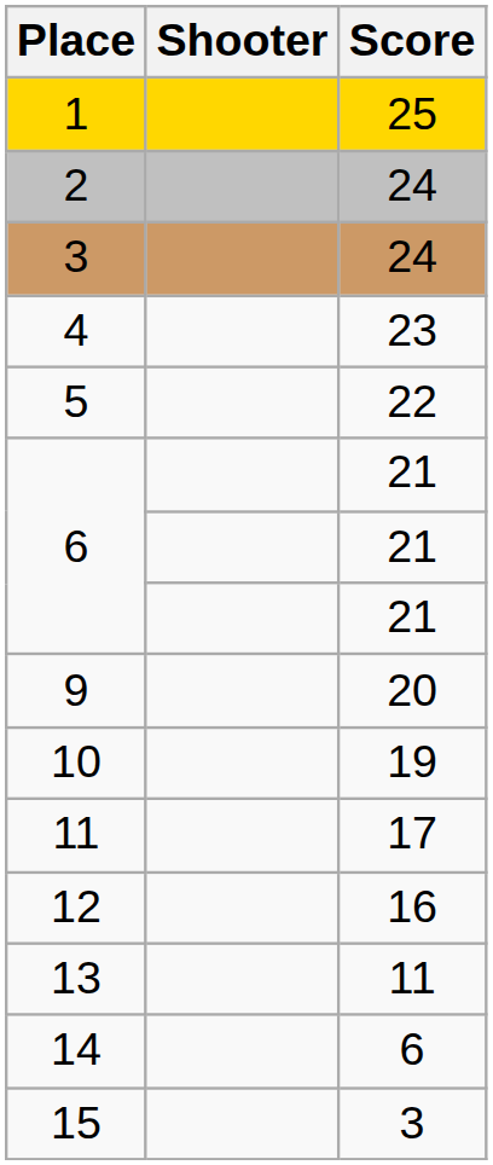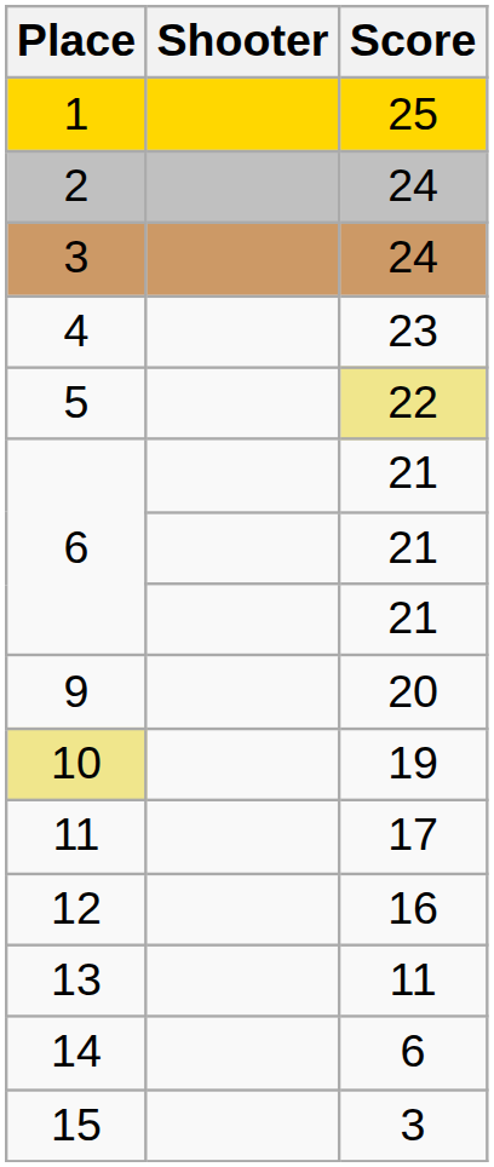5 | Score: no background -> khaki background
10 | Place: no background -> khaki background
